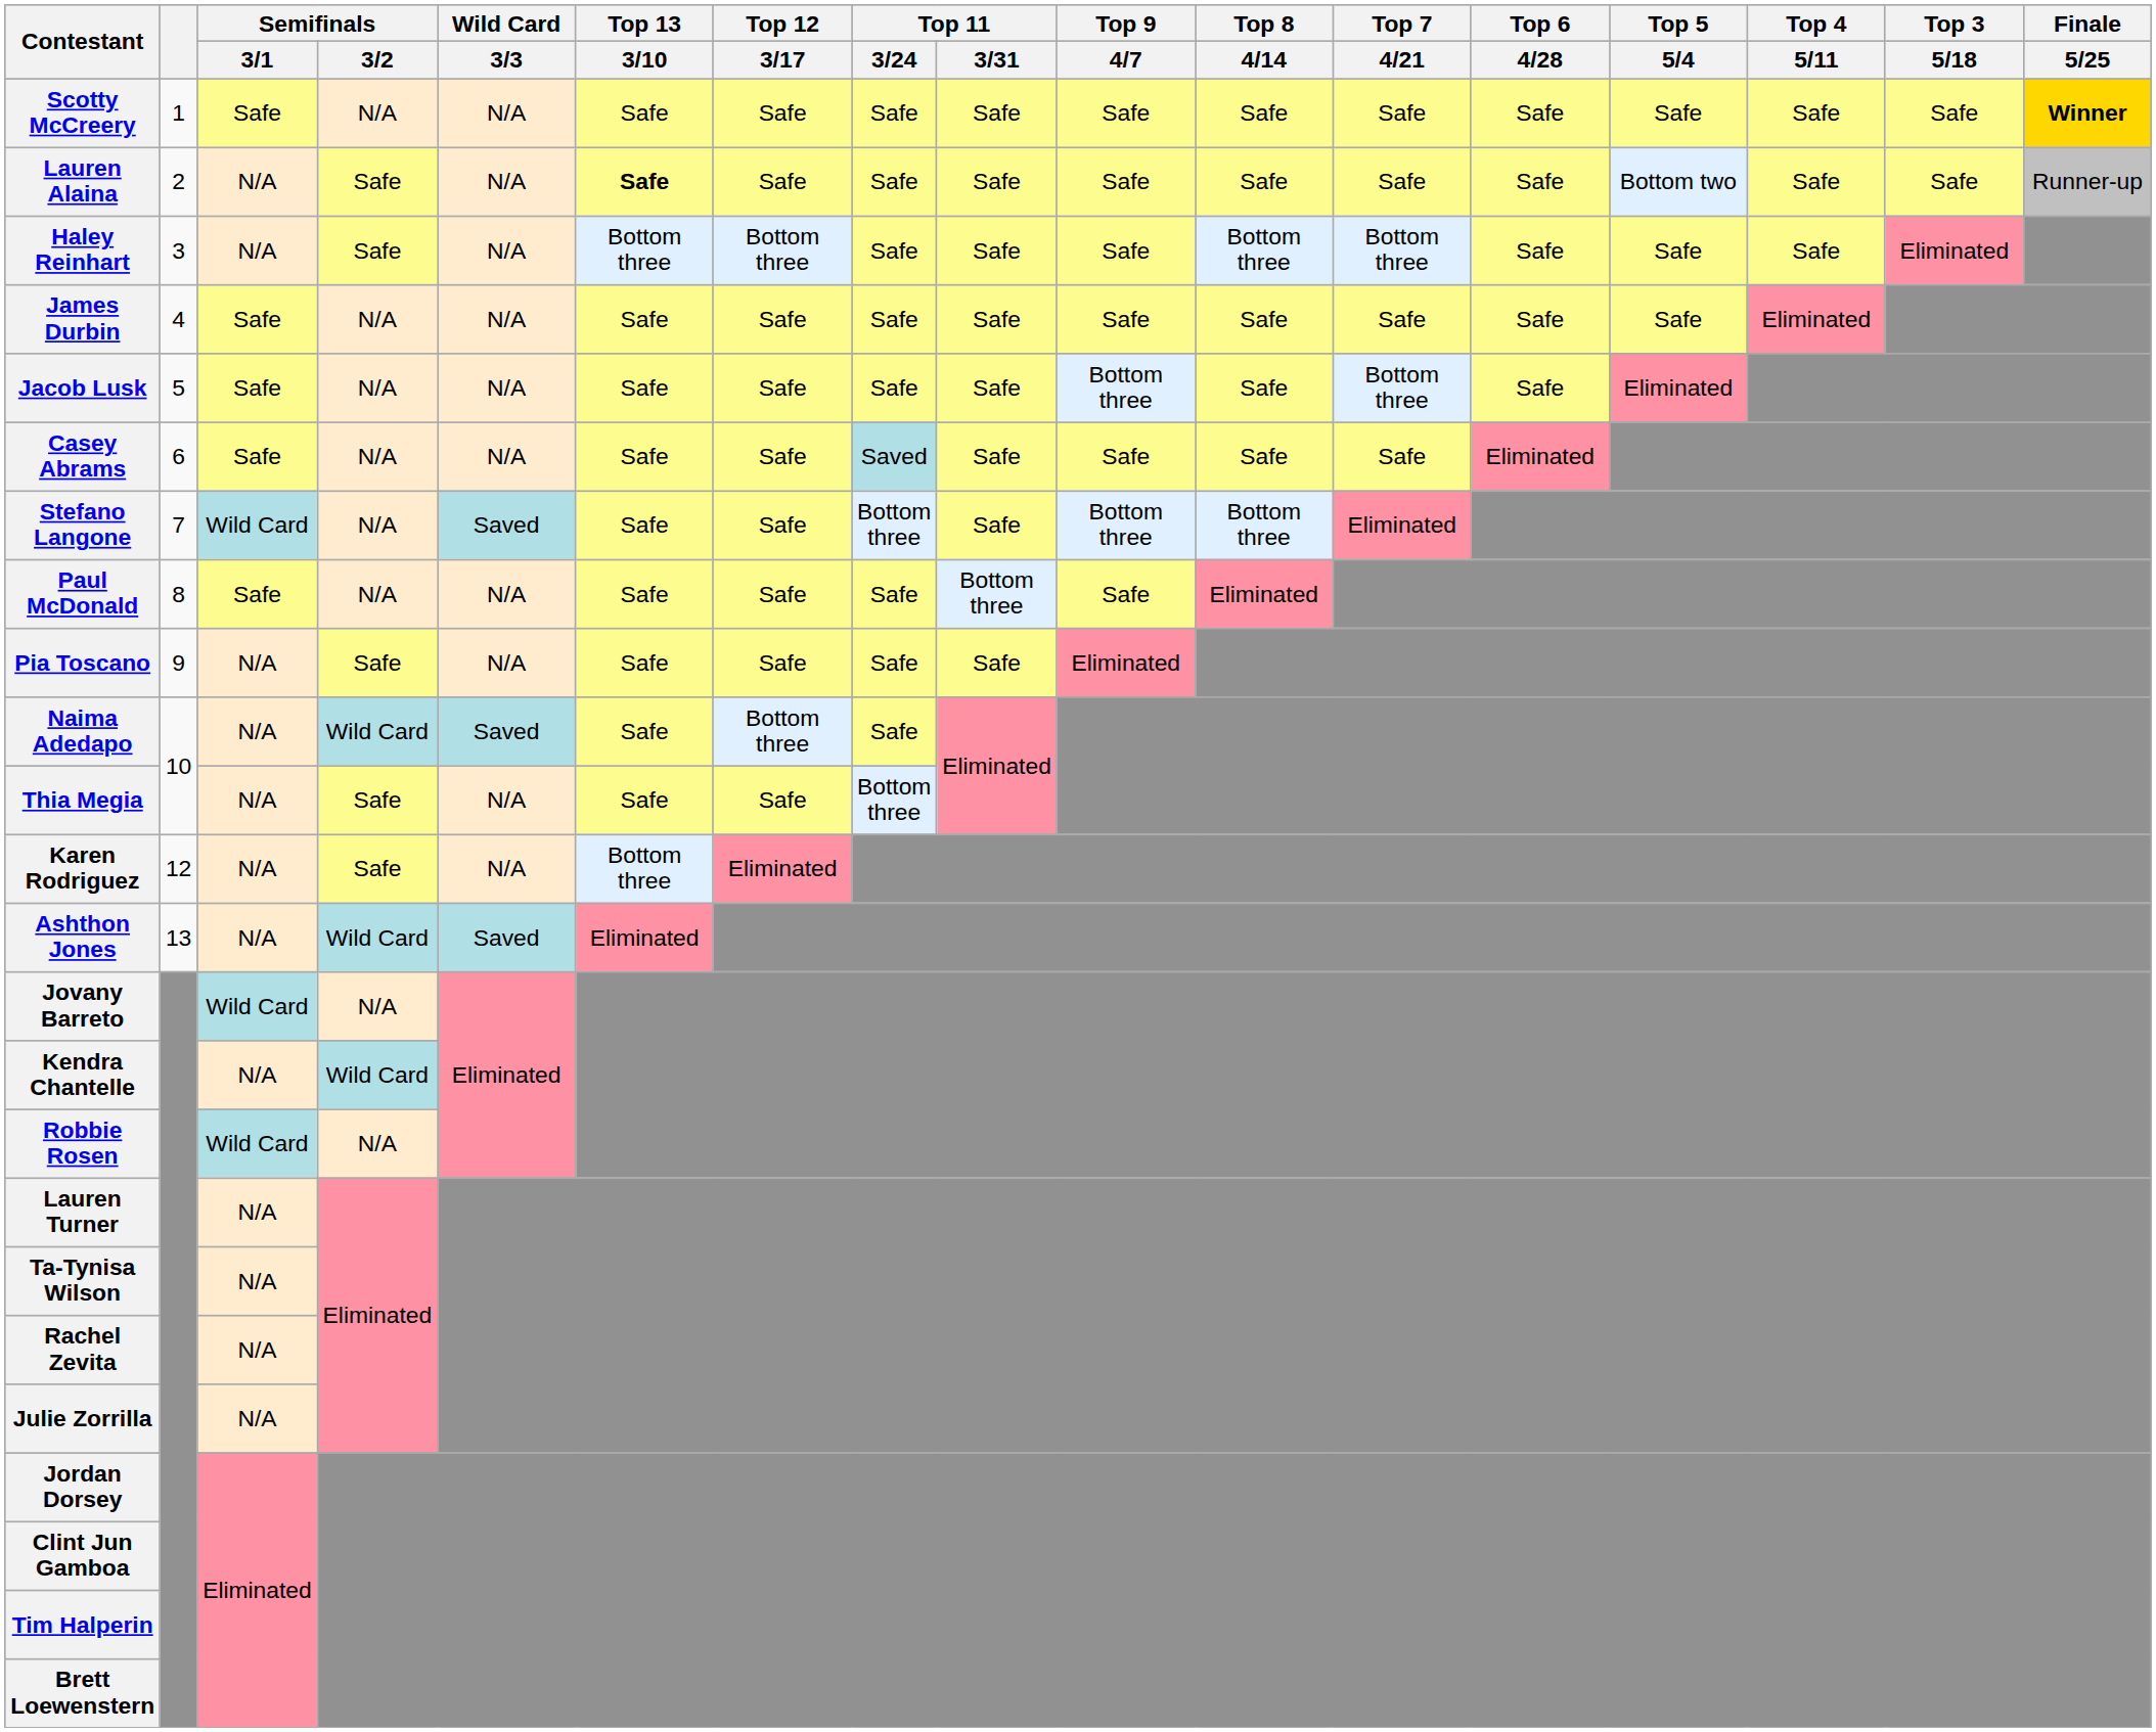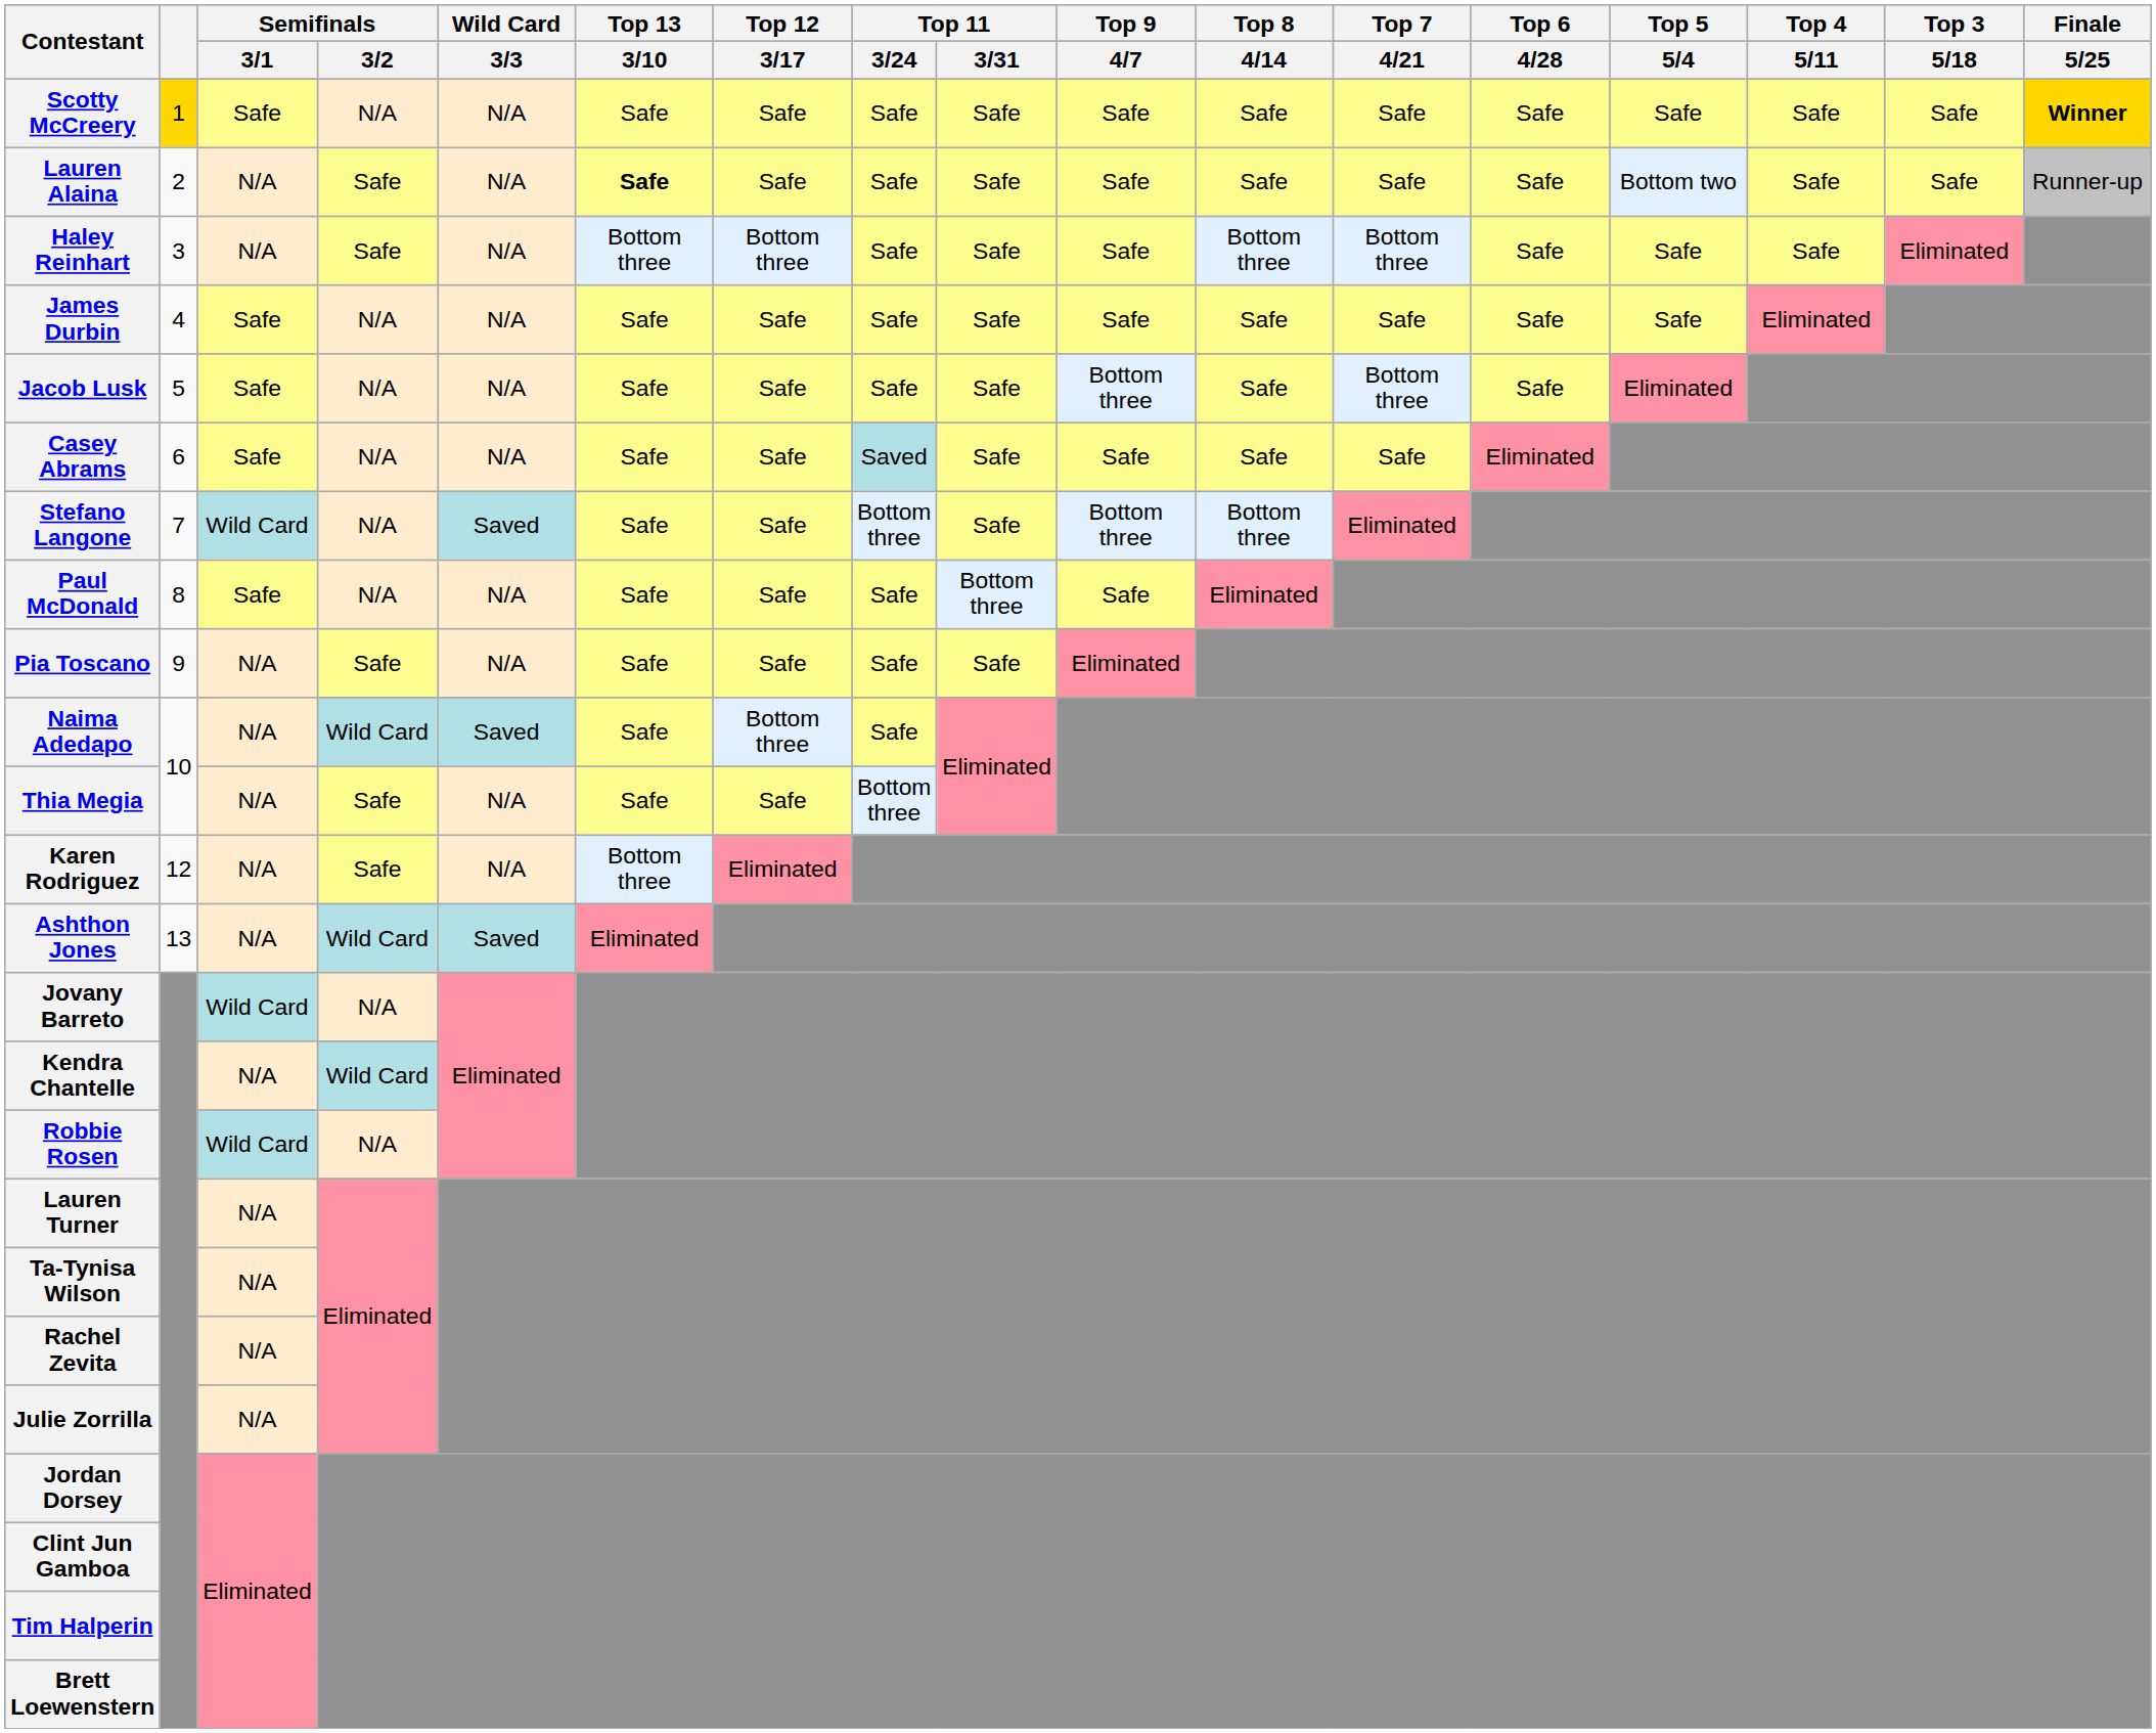Scotty McCreery | column 2: no background -> gold background
